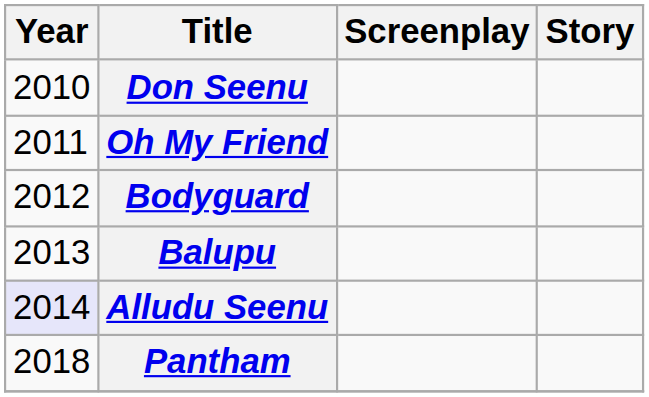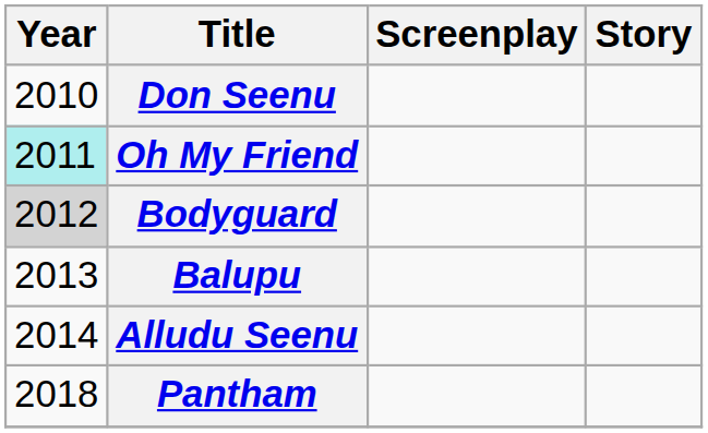Oh My Friend | Year: no background -> paleturquoise background
Bodyguard | Year: no background -> lightgrey background
Alludu Seenu | Year: lavender background -> no background
